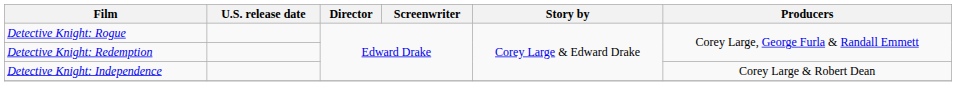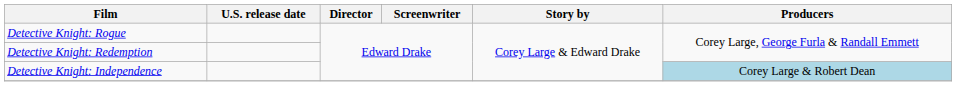Detective Knight: Independence | Producers: no background -> lightblue background
